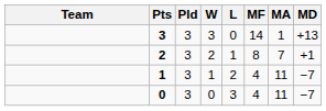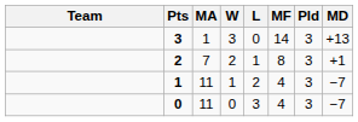columns swapped: Pld <-> MA
